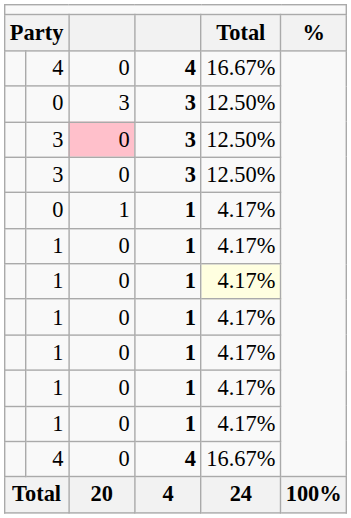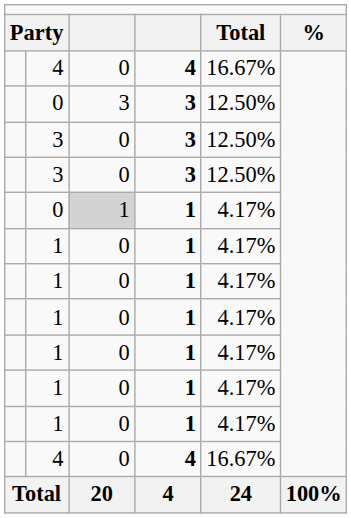row 5 | column 3: pink background -> no background
row 7 | column 3: no background -> lightgrey background
row 9 | column 5: lightyellow background -> no background
